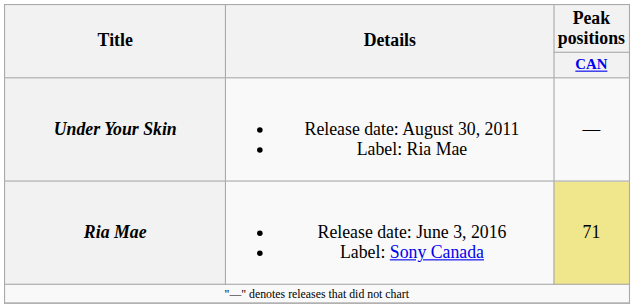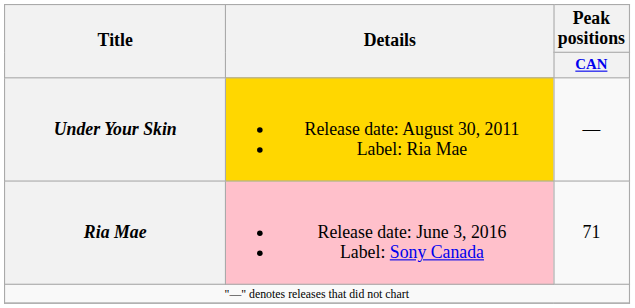Under Your Skin | Details: no background -> gold background
Ria Mae | Details: no background -> pink background
Ria Mae | Peak positions / CAN: khaki background -> no background
